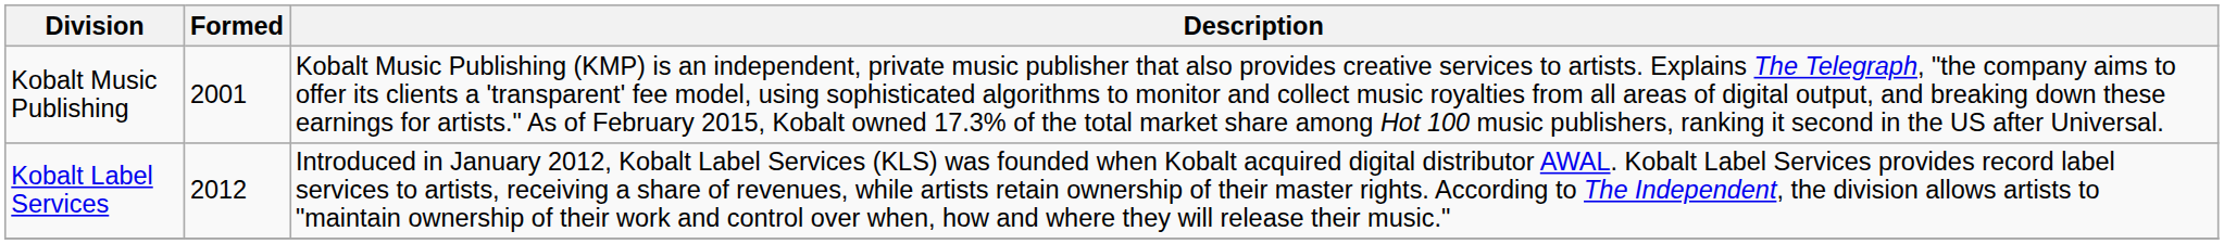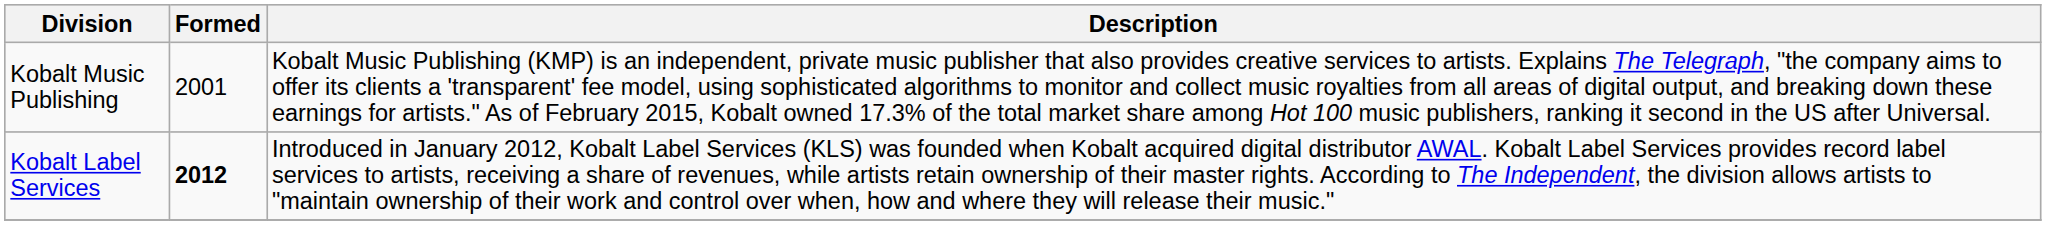Kobalt Label Services | Formed: normal -> bold
